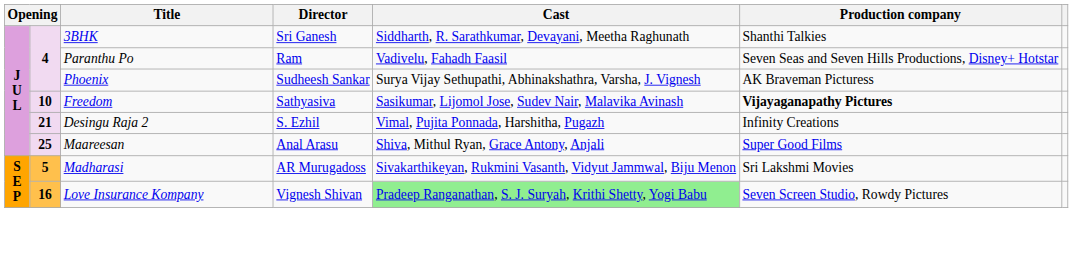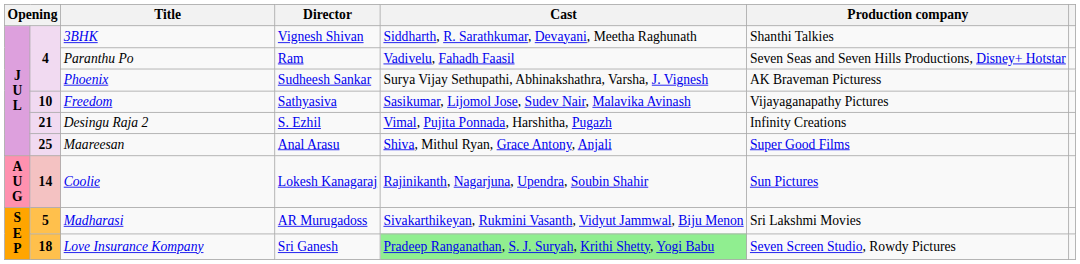3BHK | Director: Sri Ganesh -> Vignesh Shivan
Freedom | Production company: bold -> normal
+ row: A U G | 14 | Coolie | Lokesh Kanagaraj | Rajinikanth, Nagarjuna, Upendra, Soubin Shahir | Sun Pictures
Love Insurance Kompany | column 2: 16 -> 18
Love Insurance Kompany | Director: Vignesh Shivan -> Sri Ganesh
